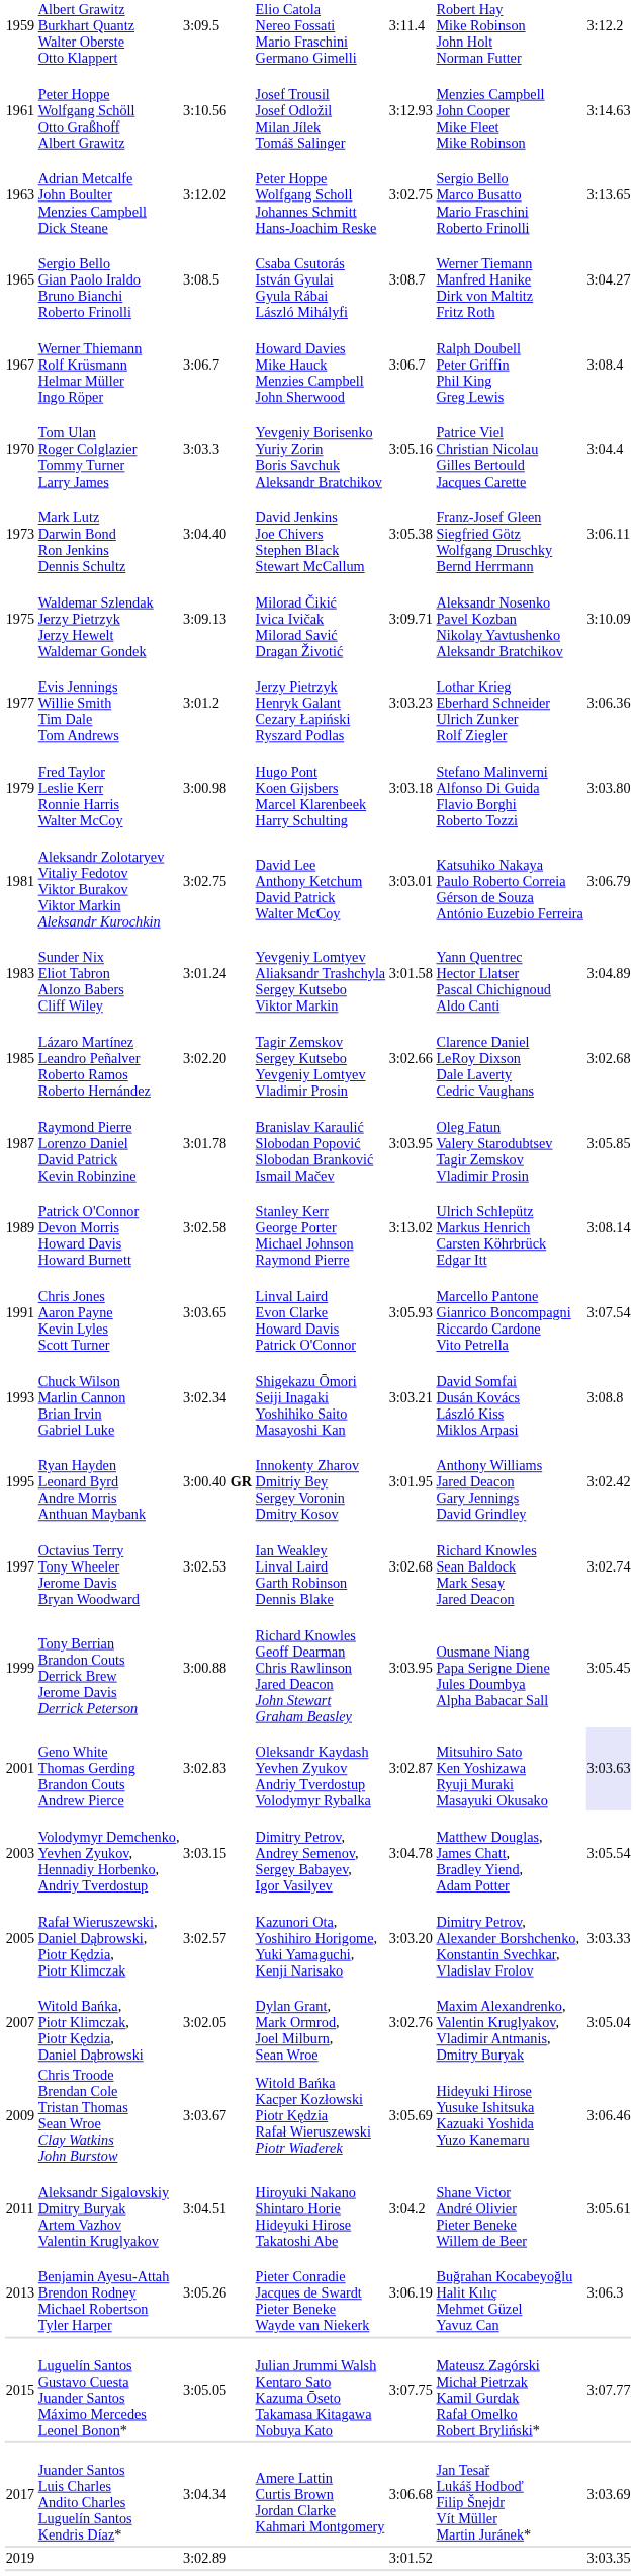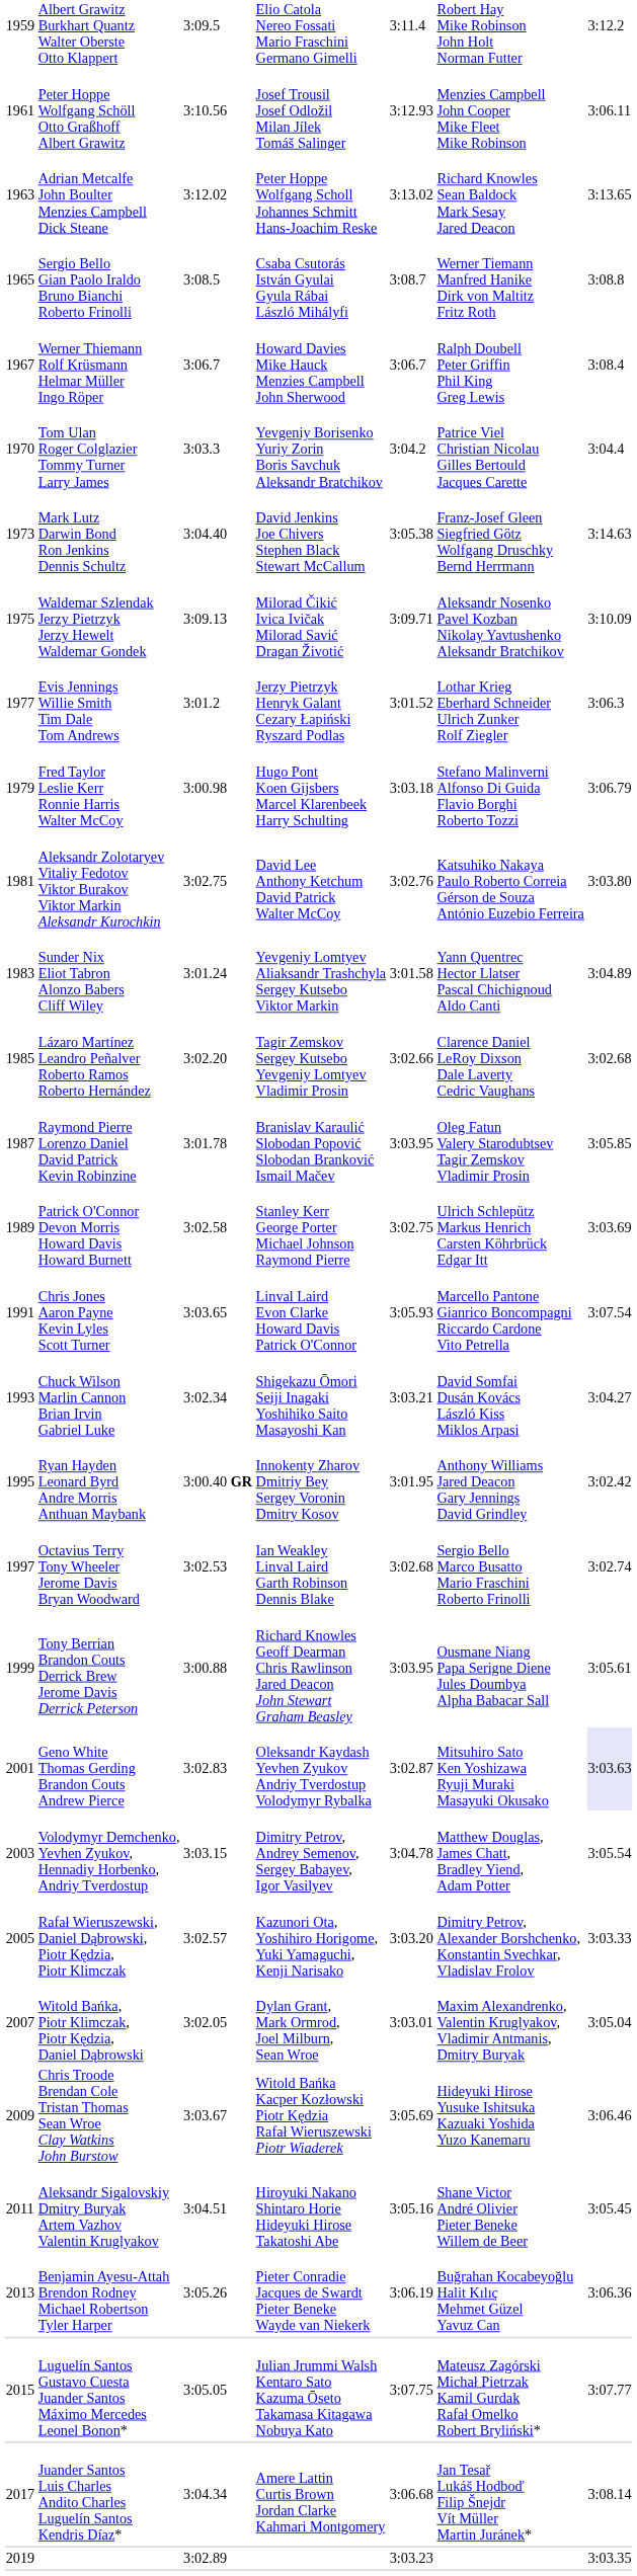1961 | column 7: 3:14.63 -> 3:06.11
1963 | column 5: 3:02.75 -> 3:13.02
1963 | column 6: Sergio Bello Marco Busatto Mario Fraschini Roberto Frinolli -> Richard Knowles Sean Baldock Mark Sesay Jared Deacon
1965 | column 7: 3:04.27 -> 3:08.8
1970 | column 5: 3:05.16 -> 3:04.2
1973 | column 7: 3:06.11 -> 3:14.63
1977 | column 5: 3:03.23 -> 3:01.52
1977 | column 7: 3:06.36 -> 3:06.3
1979 | column 7: 3:03.80 -> 3:06.79
1981 | column 5: 3:03.01 -> 3:02.76
1981 | column 7: 3:06.79 -> 3:03.80
1989 | column 5: 3:13.02 -> 3:02.75
1989 | column 7: 3:08.14 -> 3:03.69
1993 | column 7: 3:08.8 -> 3:04.27
1997 | column 6: Richard Knowles Sean Baldock Mark Sesay Jared Deacon -> Sergio Bello Marco Busatto Mario Fraschini Roberto Frinolli
1999 | column 7: 3:05.45 -> 3:05.61
2007 | column 5: 3:02.76 -> 3:03.01
2011 | column 5: 3:04.2 -> 3:05.16
2011 | column 7: 3:05.61 -> 3:05.45
2013 | column 7: 3:06.3 -> 3:06.36
2017 | column 7: 3:03.69 -> 3:08.14
2019 | column 5: 3:01.52 -> 3:03.23
